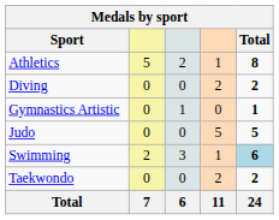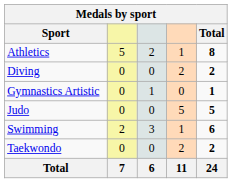Swimming | Total: lightblue background -> no background
